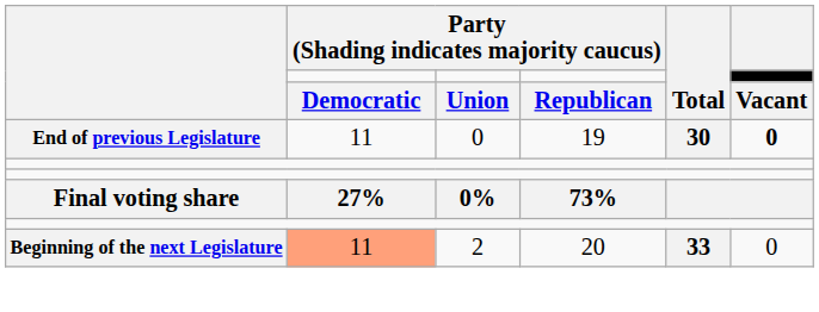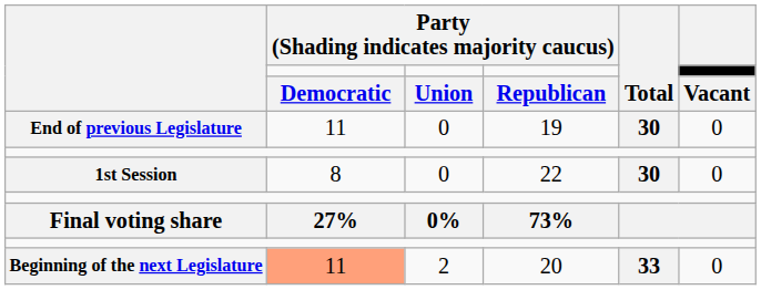End of previous Legislature | column 6: bold -> normal
+ row: 1st Session | 8 | 0 | 22 | 30 | 0
